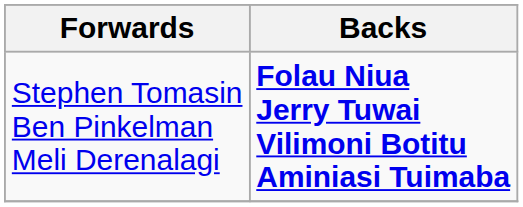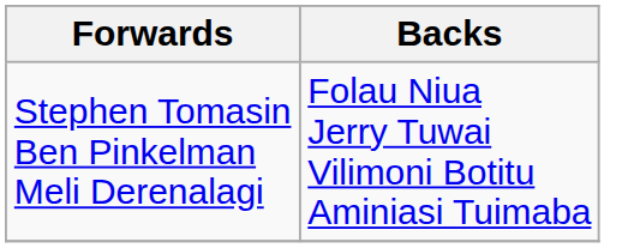Stephen Tomasin Ben Pinkelman Meli Derenalagi | Backs: bold -> normal
